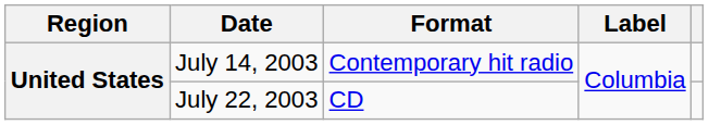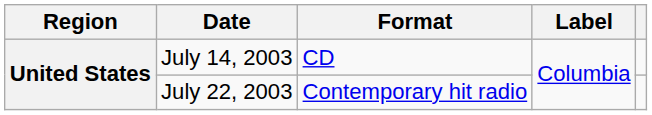July 14, 2003 | Format: Contemporary hit radio -> CD
July 22, 2003 | Format: CD -> Contemporary hit radio
